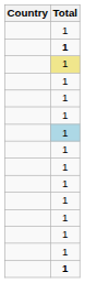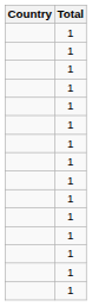row 3 | Total: bold -> normal
row 4 | Total: khaki background -> no background
row 8 | Total: lightblue background -> no background
row 16 | Total: bold -> normal
